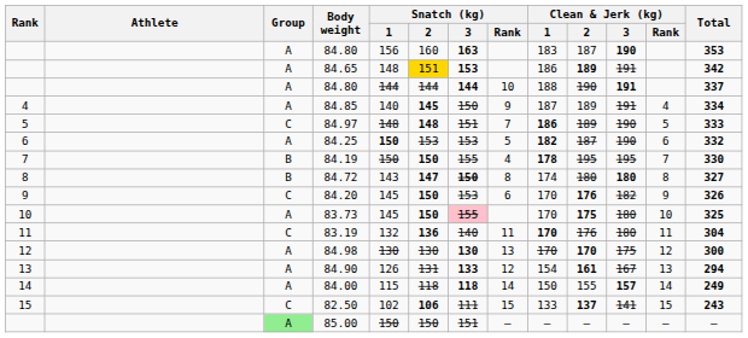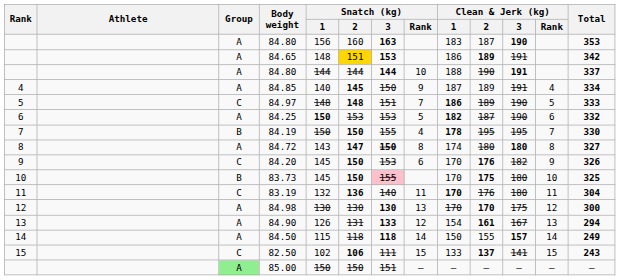row 10 | Group: B -> A
row 12 | Group: A -> B
row 16 | Body weight: 84.00 -> 84.50
